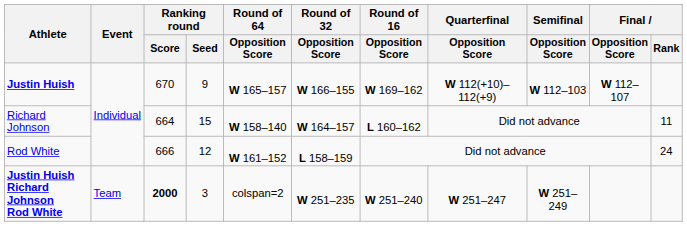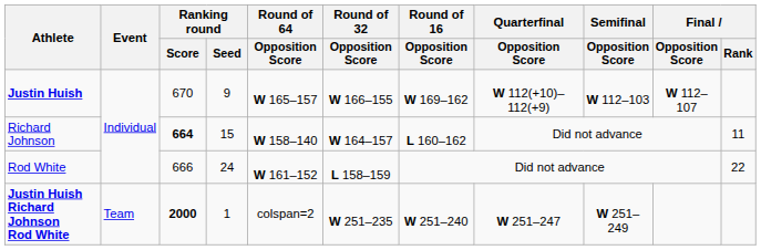Richard Johnson | Ranking round / Score: normal -> bold
Rod White | Ranking round / Seed: 12 -> 24
Rod White | Final / Rank: 24 -> 22
Justin Huish Richard Johnson Rod White | Ranking round / Seed: 3 -> 1
